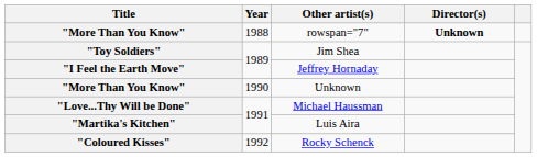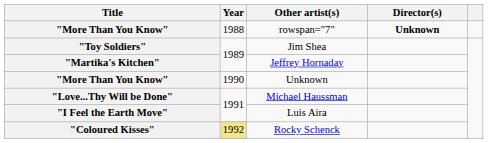Jeffrey Hornaday | Title: "I Feel the Earth Move" -> "Martika's Kitchen"
Luis Aira | Title: "Martika's Kitchen" -> "I Feel the Earth Move"
Rocky Schenck | Year: no background -> khaki background
